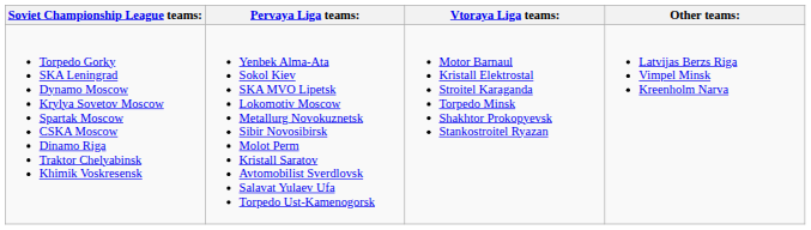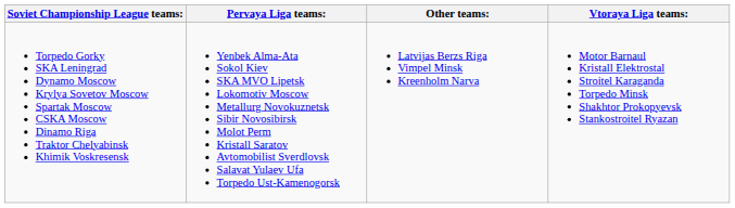columns swapped: Vtoraya Liga teams: <-> Other teams:
